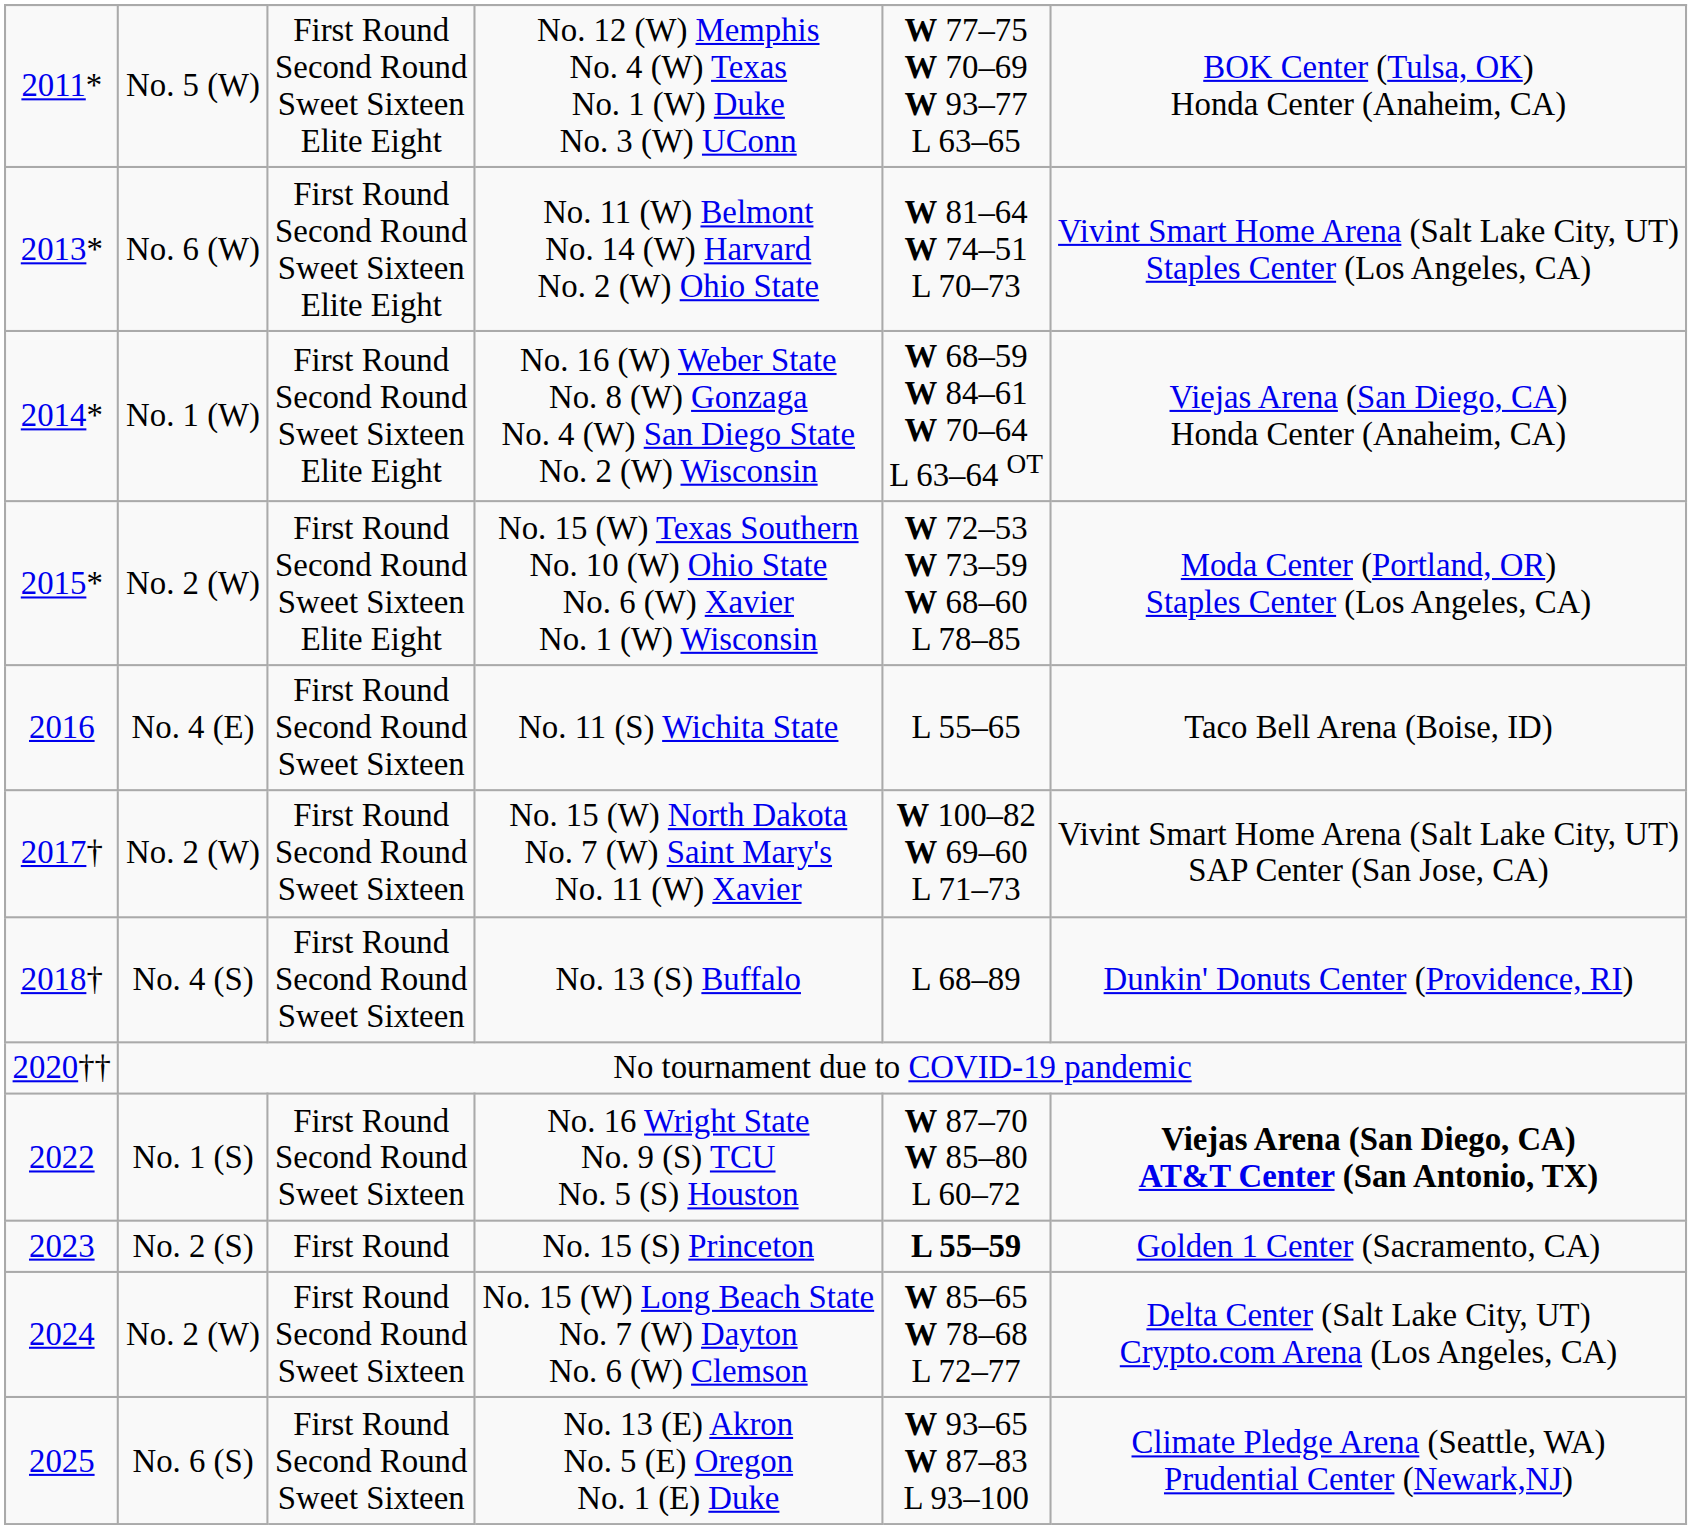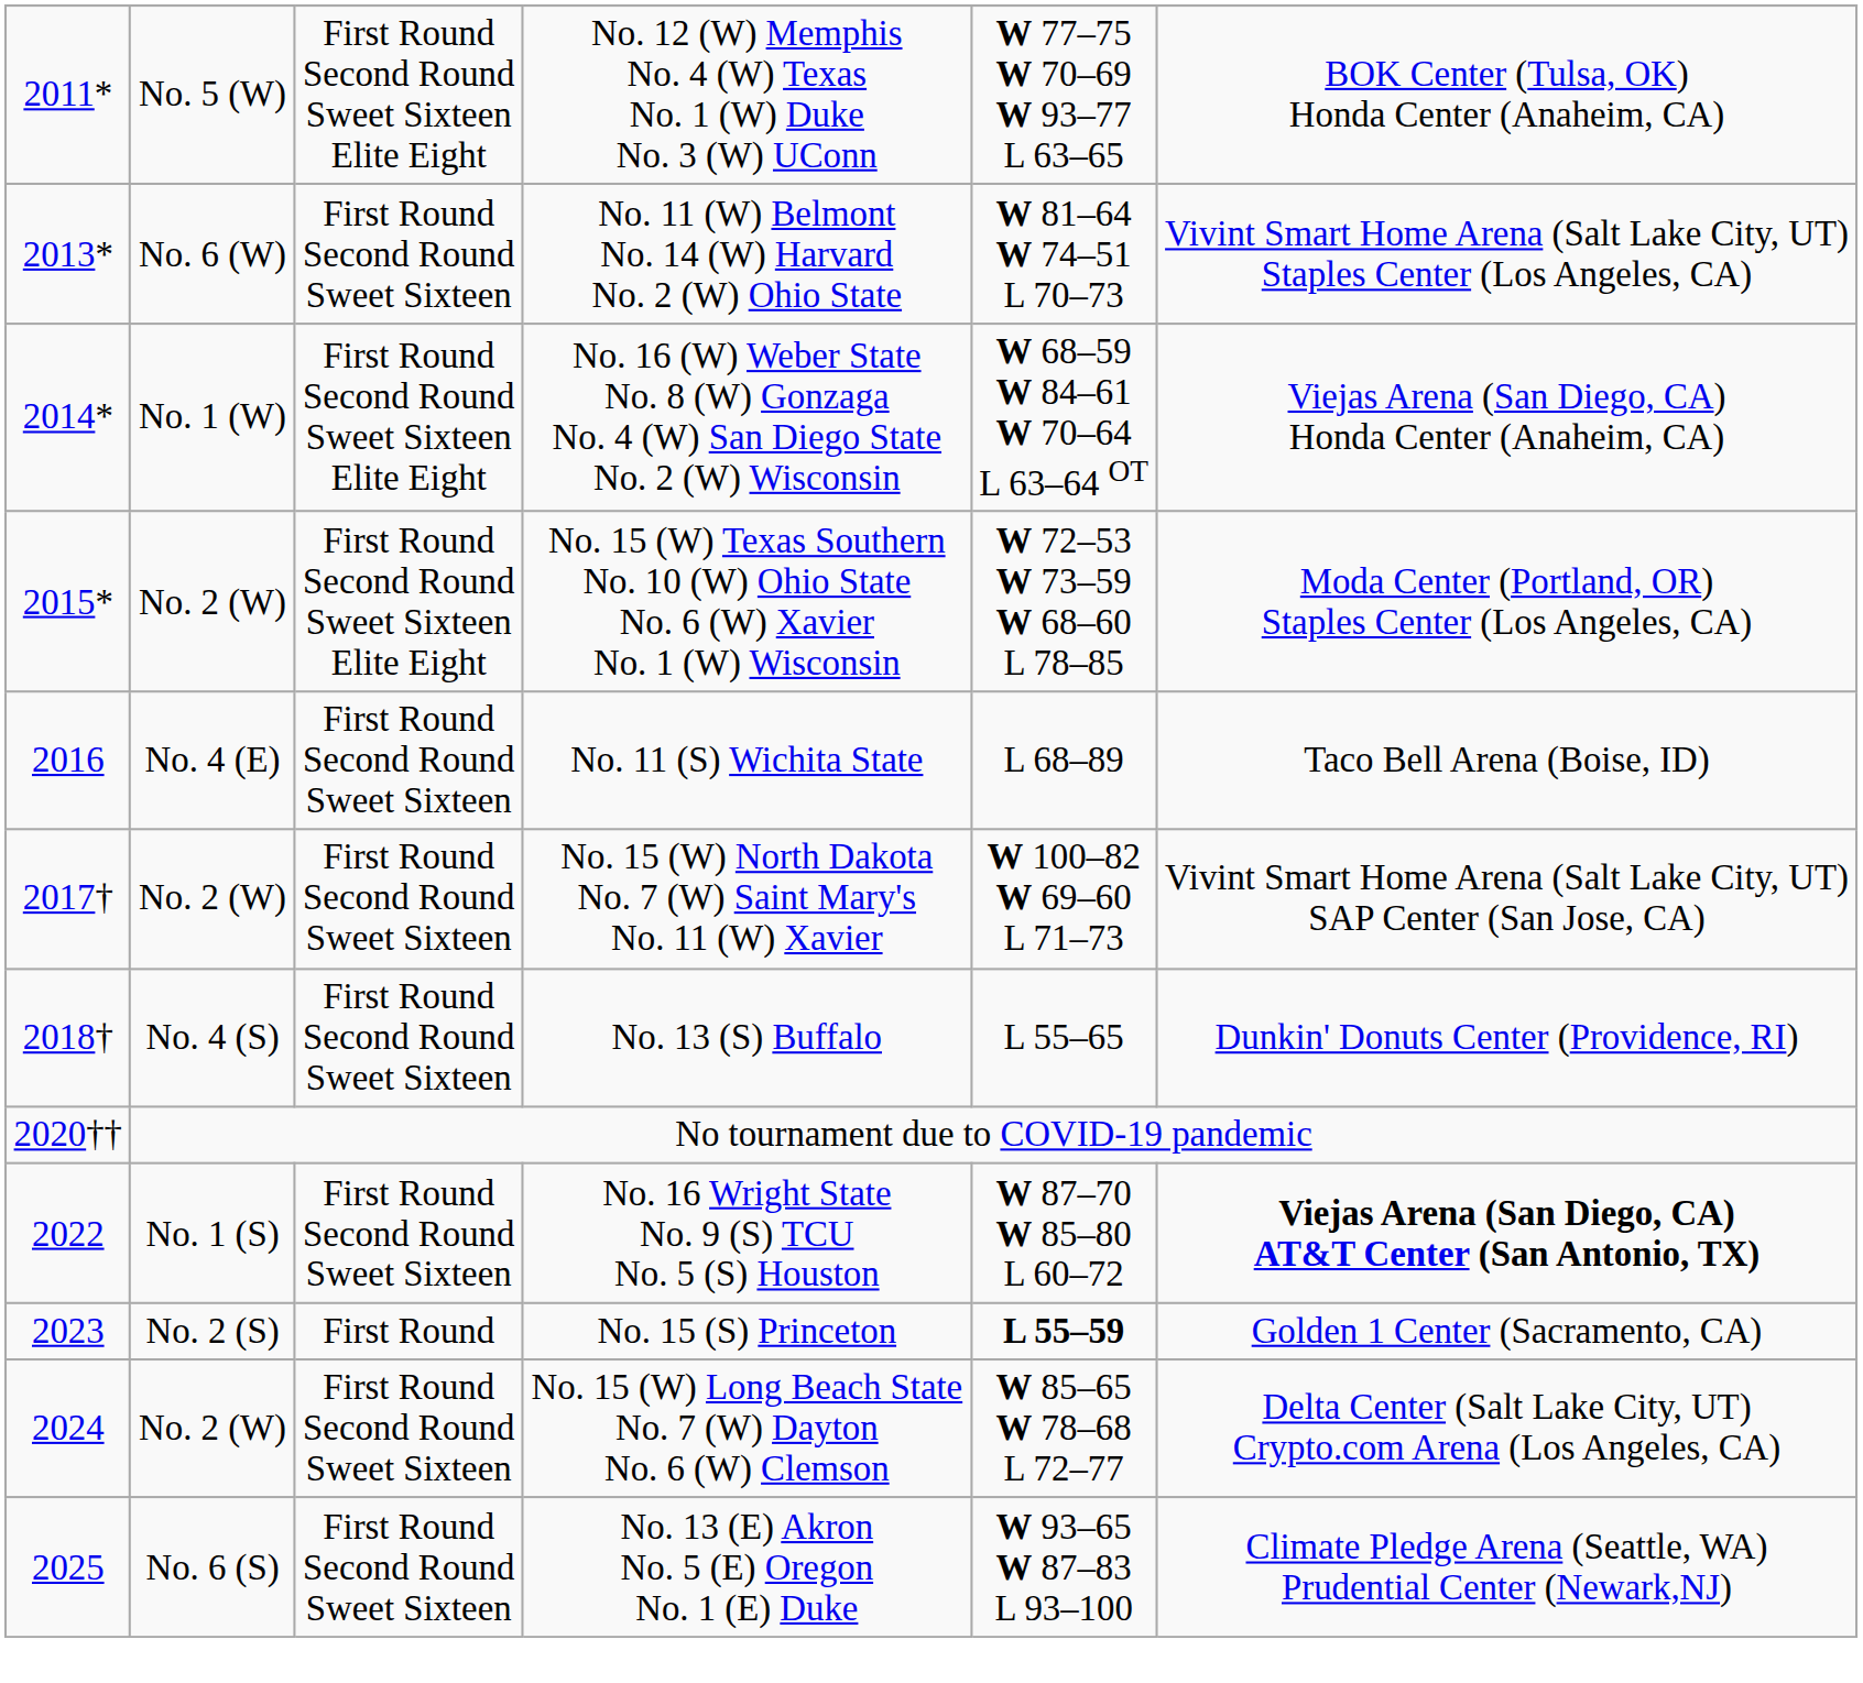No. 11 (W) Belmont No. 14 (W) Harvard No. 2 (W) Ohio State | column 3: First Round Second Round Sweet Sixteen Elite Eight -> First Round Second Round Sweet Sixteen
No. 11 (S) Wichita State | column 5: L 55–65 -> L 68–89
No. 13 (S) Buffalo | column 5: L 68–89 -> L 55–65
